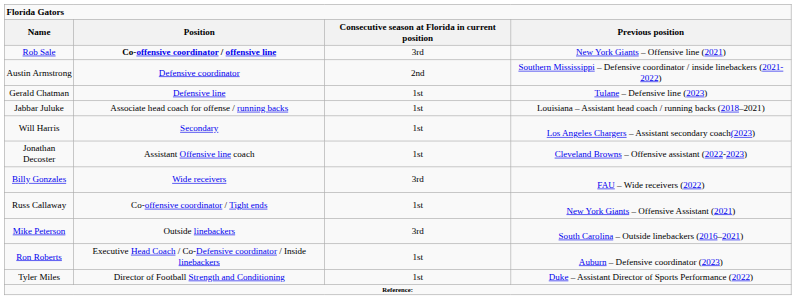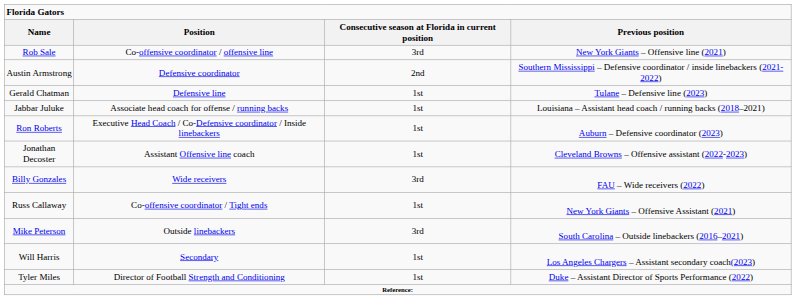Rob Sale | Position: bold -> normal
rows swapped: Will Harris <-> Ron Roberts
